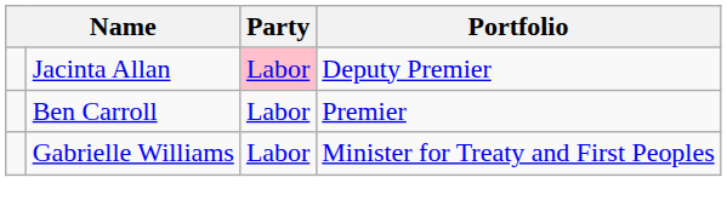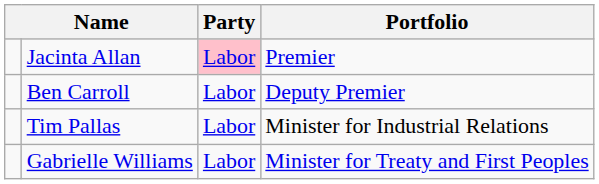Jacinta Allan | Portfolio: Deputy Premier -> Premier
Ben Carroll | Portfolio: Premier -> Deputy Premier
+ row: Tim Pallas | Labor | Minister for Industrial Relations
